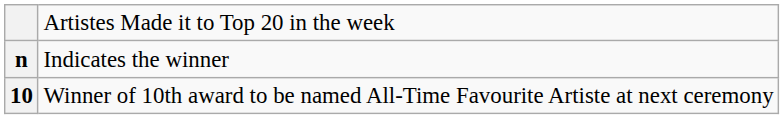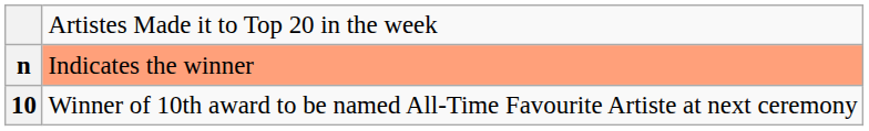n | column 2: no background -> lightsalmon background
